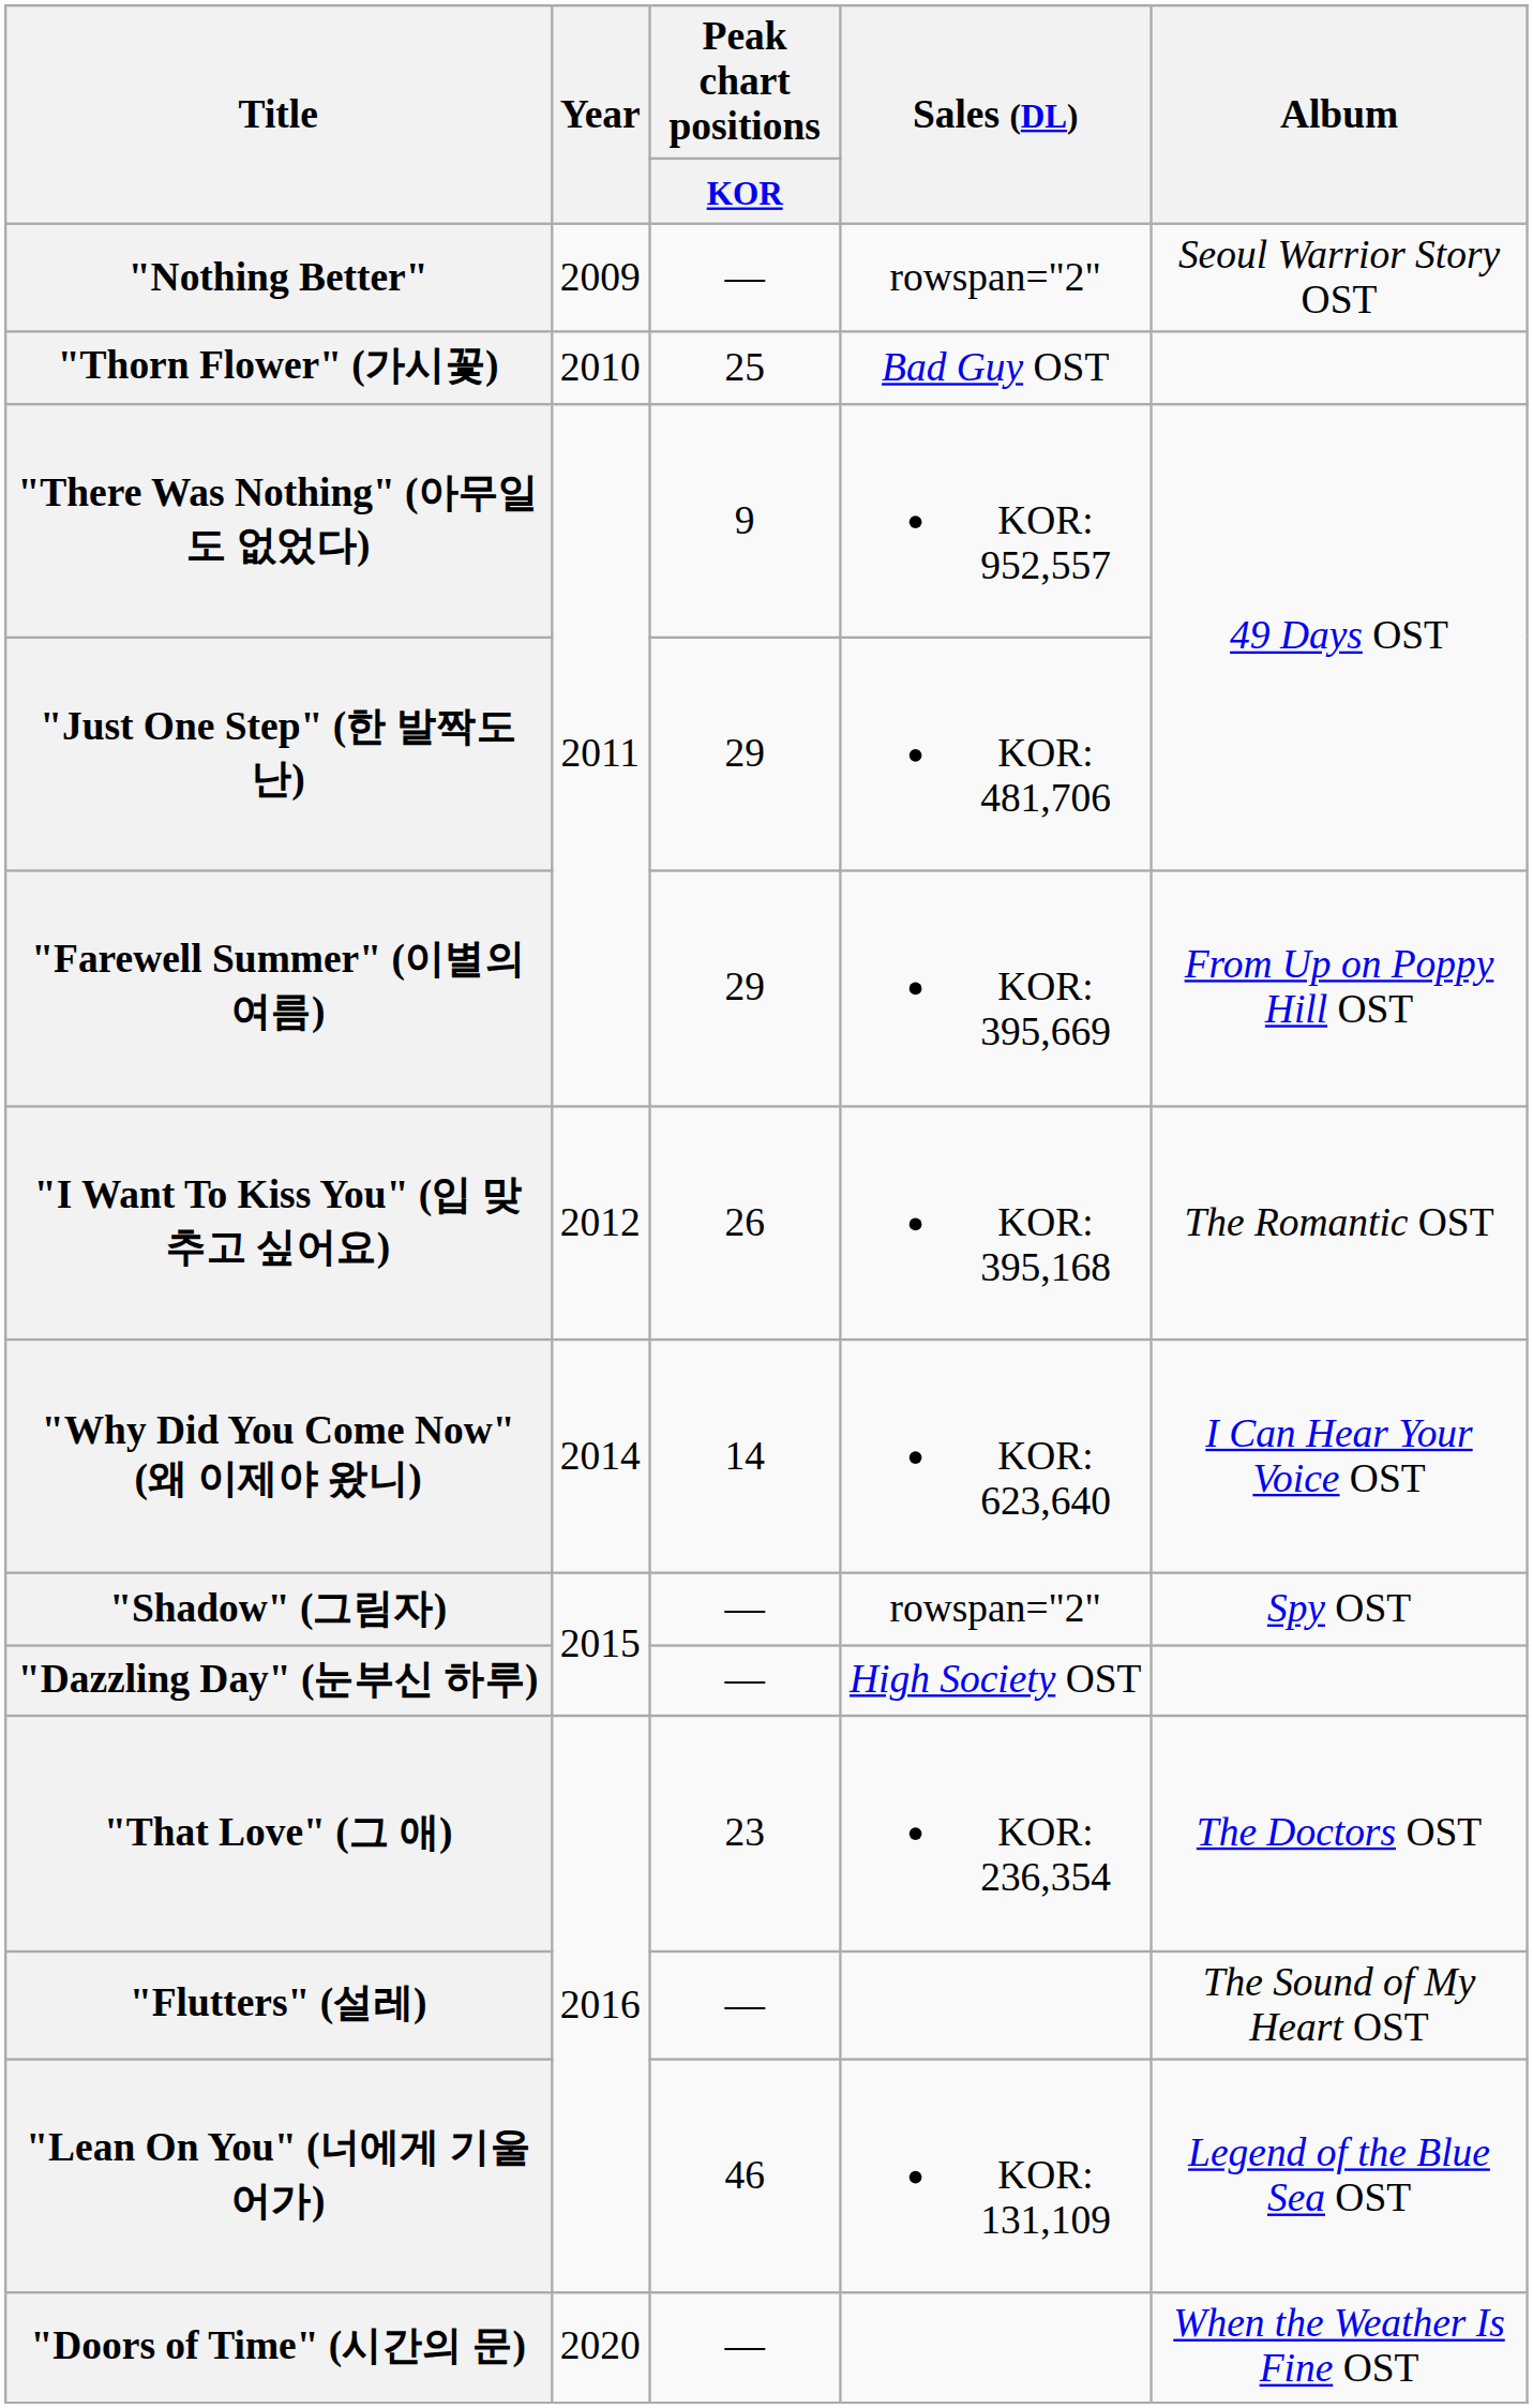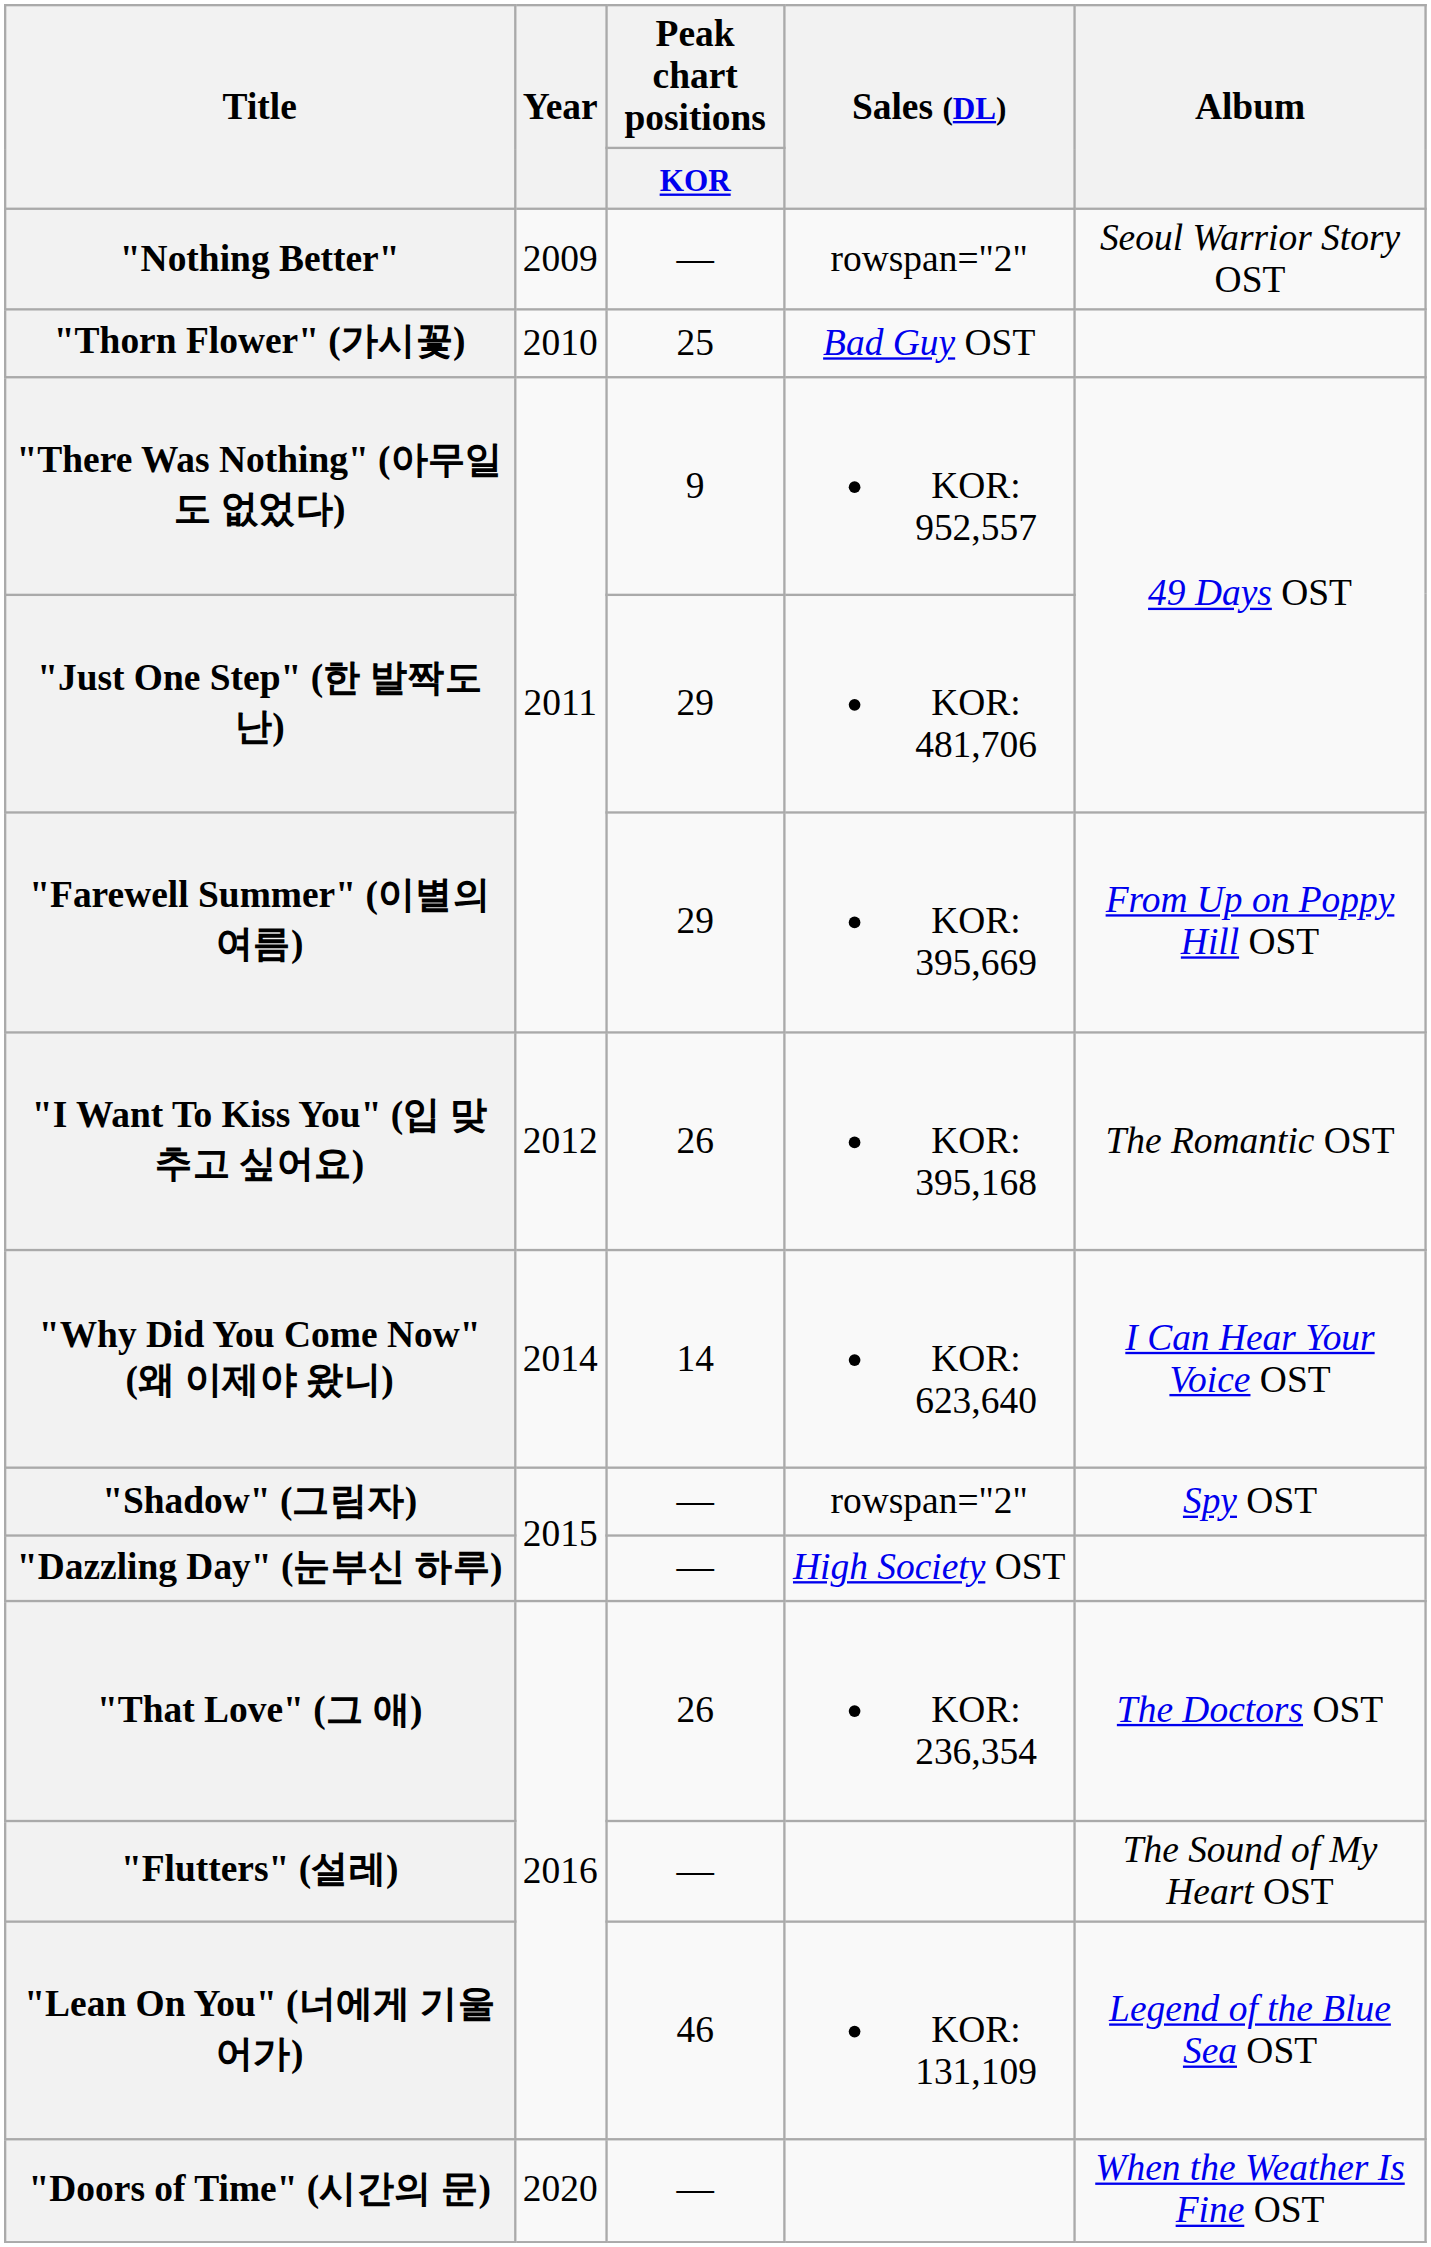"That Love" (그 애) | Peak chart positions / KOR: 23 -> 26
